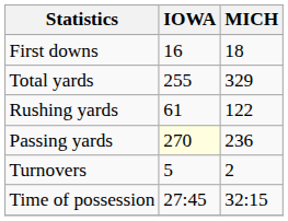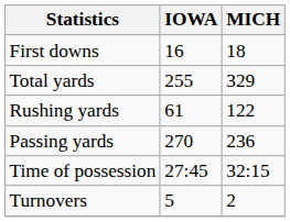Passing yards | IOWA: lightyellow background -> no background
rows swapped: Turnovers <-> Time of possession
